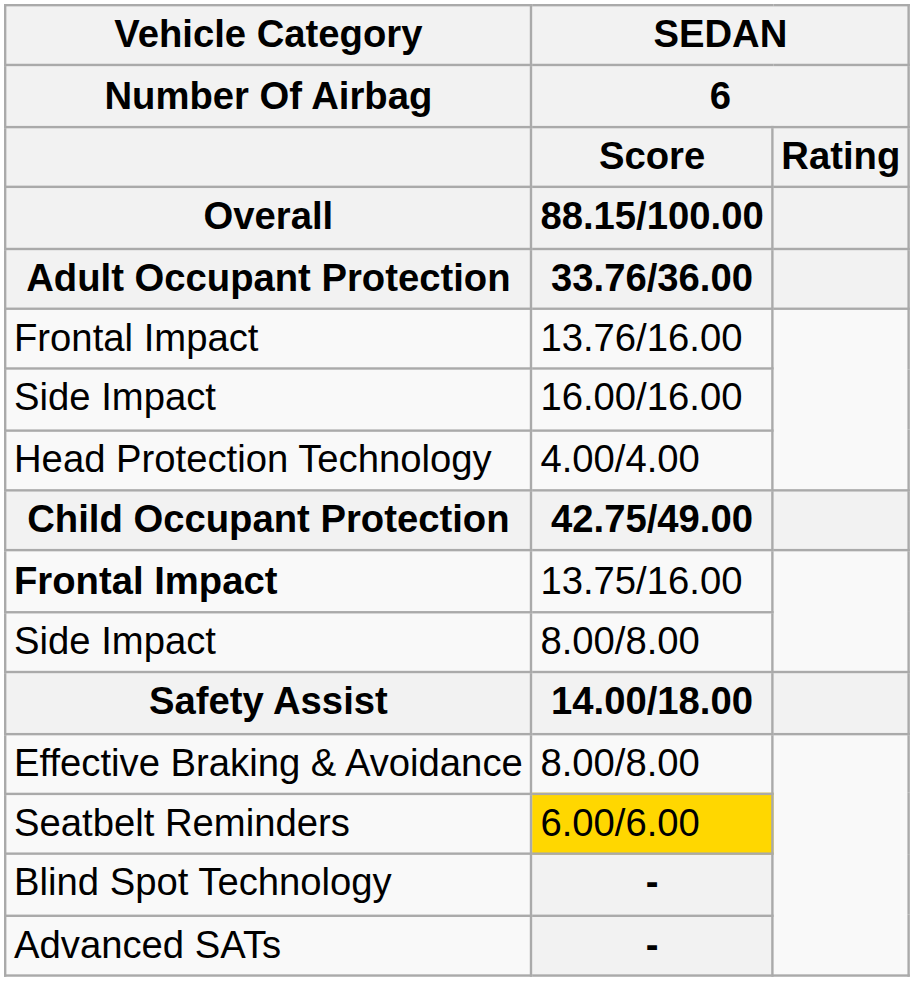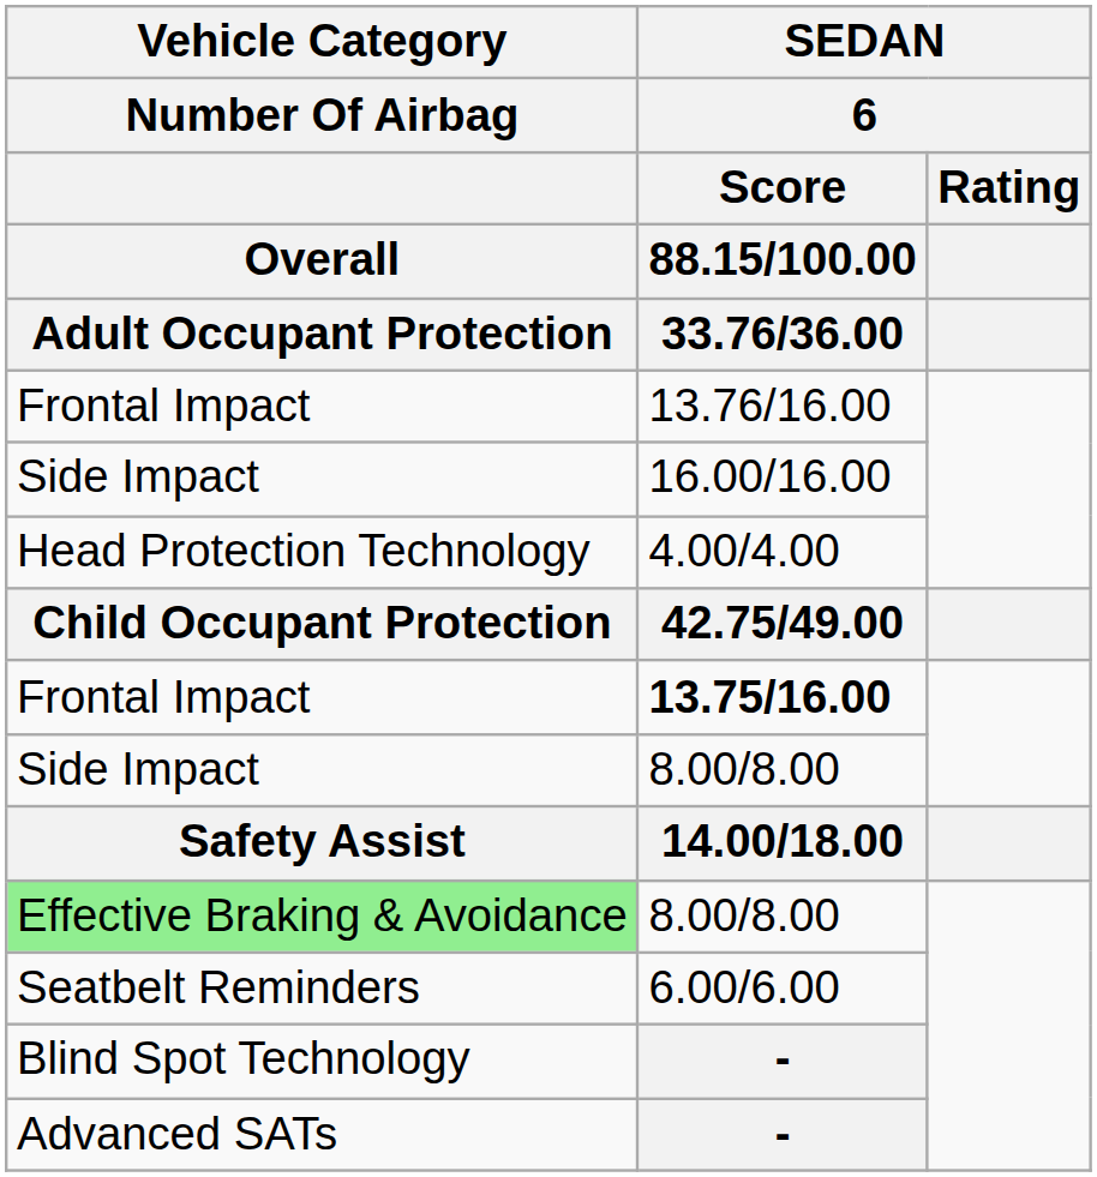Frontal Impact / 13.75/16.00 | column 1: bold -> normal
Frontal Impact / 13.75/16.00 | SEDAN / 6 / Score / 88.15/100.00 / 33.76/36.00: normal -> bold
Effective Braking & Avoidance | column 1: no background -> lightgreen background
Seatbelt Reminders | SEDAN / 6 / Score / 88.15/100.00 / 33.76/36.00: gold background -> no background
